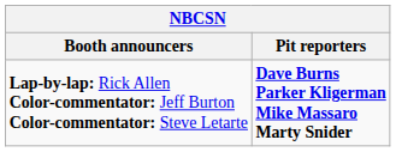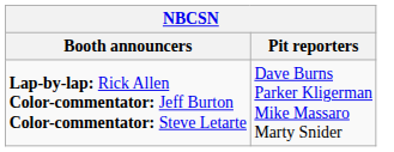row 3 | Pit reporters: bold -> normal
